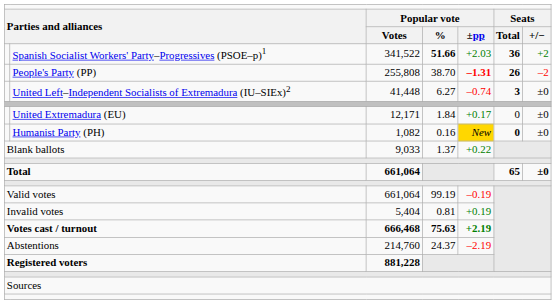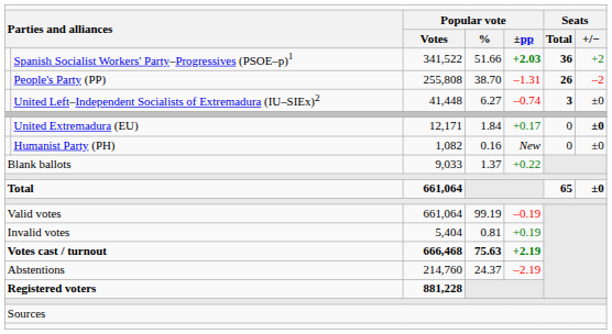Spanish Socialist Workers' Party–Progressives (PSOE–p)1 | column 4: bold -> normal
Spanish Socialist Workers' Party–Progressives (PSOE–p)1 | column 5: normal -> bold
People's Party (PP) | column 5: bold -> normal
United Extremadura (EU) | column 7: normal -> bold
Humanist Party (PH) | column 5: gold background -> no background
Humanist Party (PH) | column 6: bold -> normal
